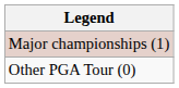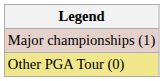row 3 | column 1: no background -> khaki background
